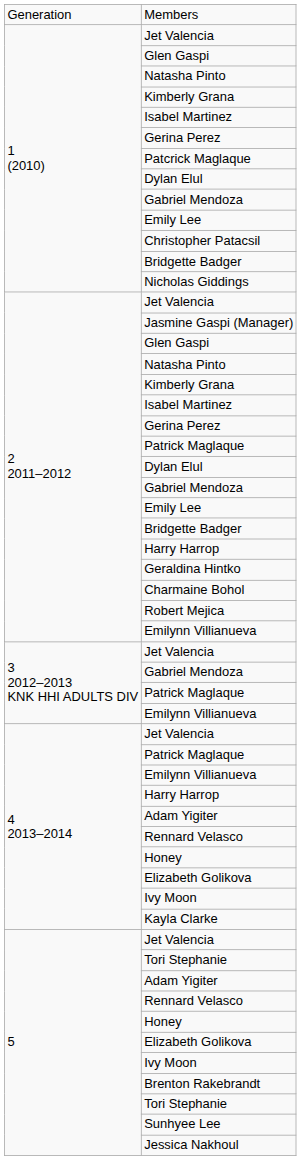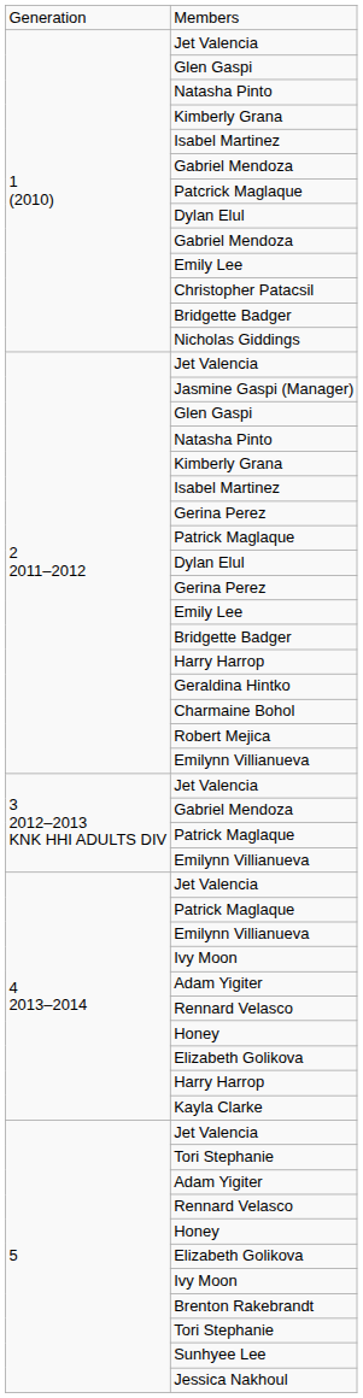row 7 | column 2: Gerina Perez -> Gabriel Mendoza
row 24 | column 2: Gabriel Mendoza -> Gerina Perez
row 39 | column 2: Harry Harrop -> Ivy Moon
row 44 | column 2: Ivy Moon -> Harry Harrop
